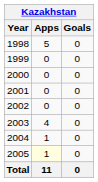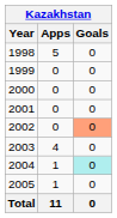2002 | Goals: no background -> lightsalmon background
2004 | Goals: no background -> paleturquoise background
2005 | Apps: lightyellow background -> no background
